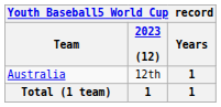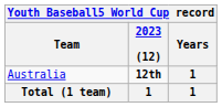Australia / 1 | 2023 (12): normal -> bold
